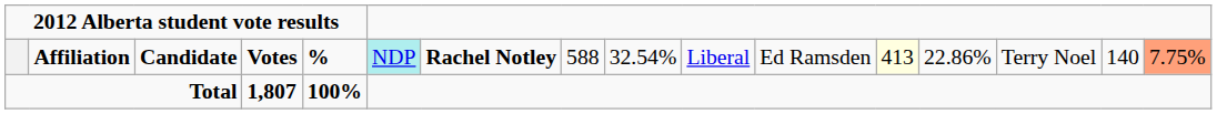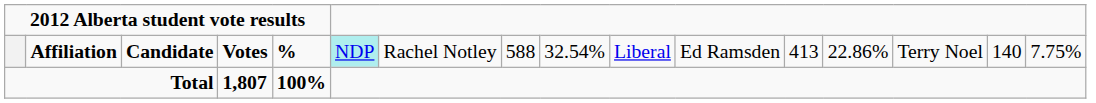row 2 | column 7: bold -> normal
row 2 | column 12: lightyellow background -> no background
row 2 | column 16: lightsalmon background -> no background
